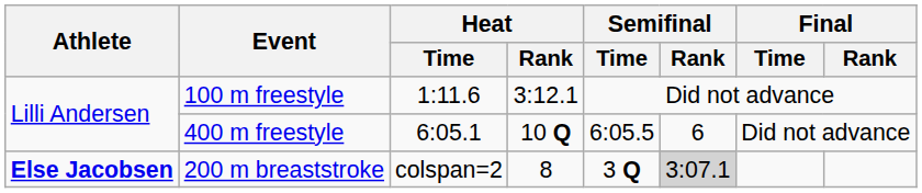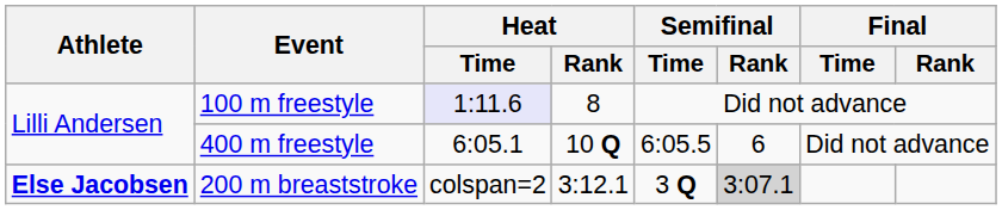100 m freestyle | Heat / Time: no background -> lavender background
100 m freestyle | Heat / Rank: 3:12.1 -> 8
200 m breaststroke | Heat / Rank: 8 -> 3:12.1
